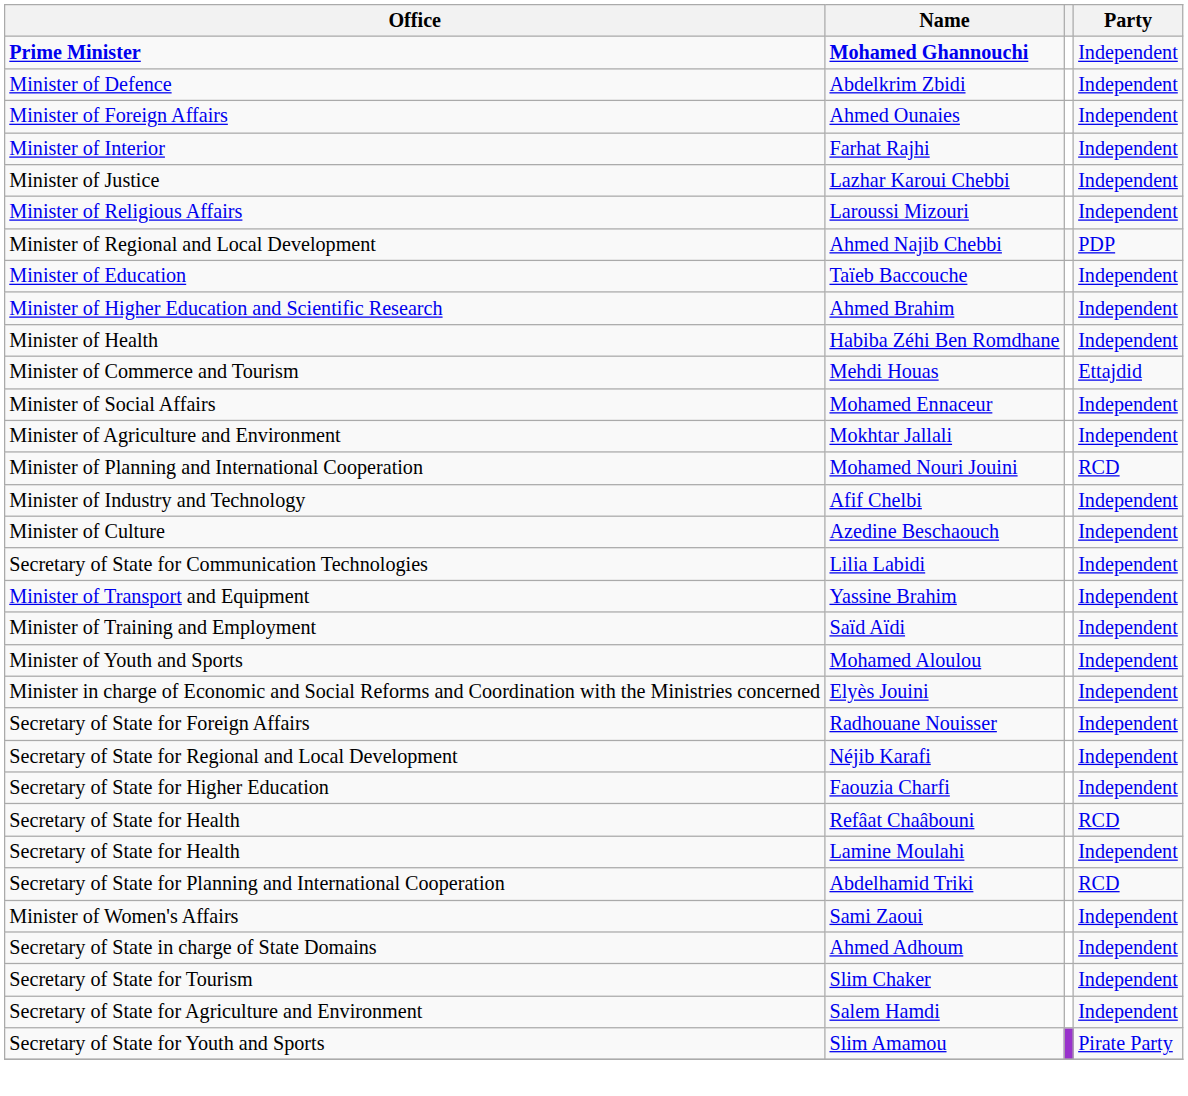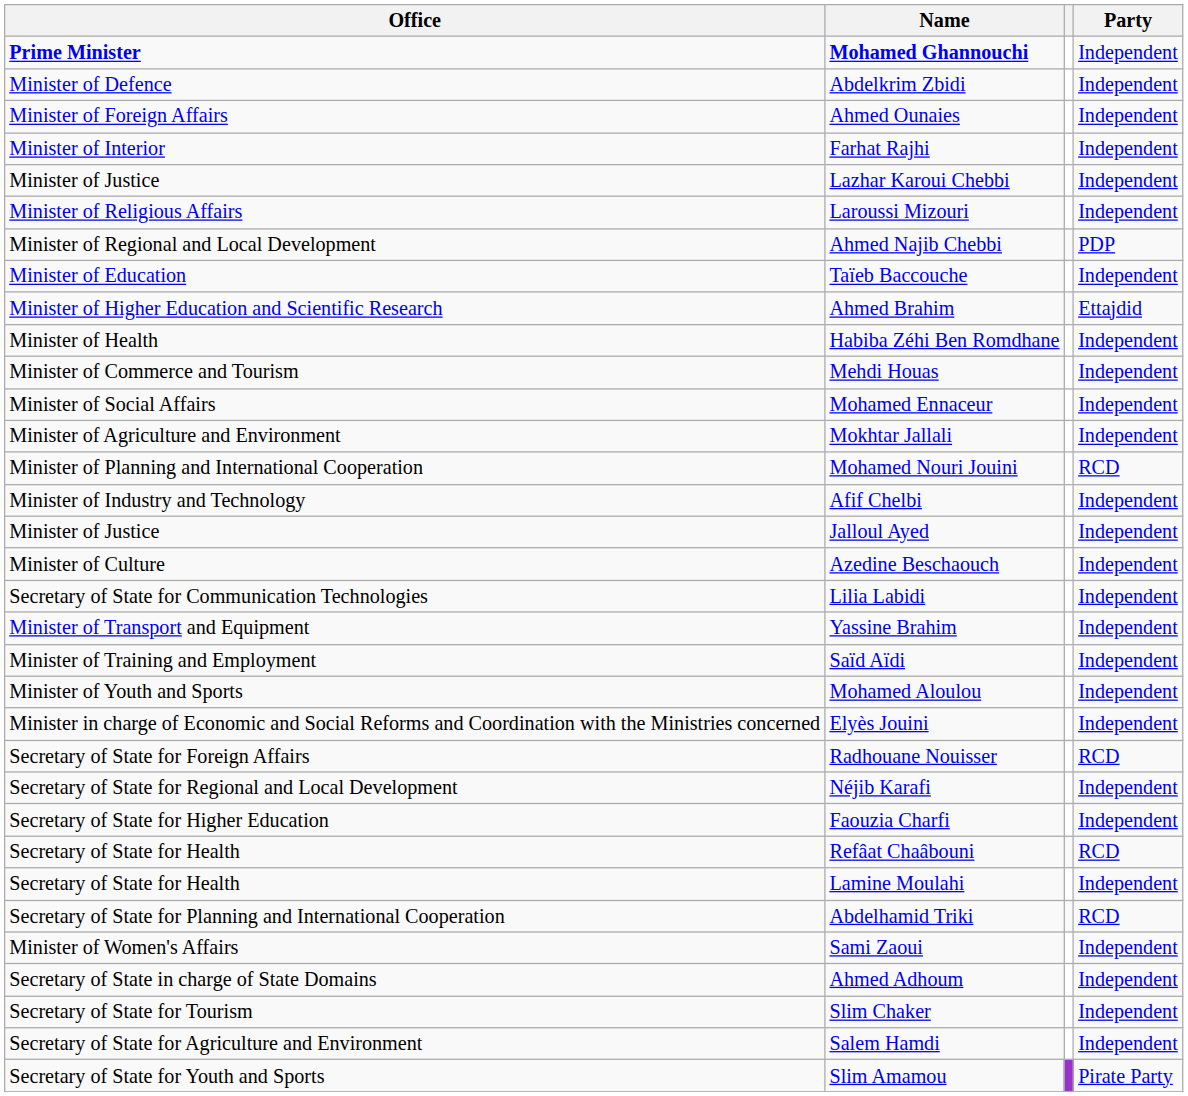Ahmed Brahim | Party: Independent -> Ettajdid
Mehdi Houas | Party: Ettajdid -> Independent
+ row: Minister of Justice | Jalloul Ayed | Independent
Radhouane Nouisser | Party: Independent -> RCD
